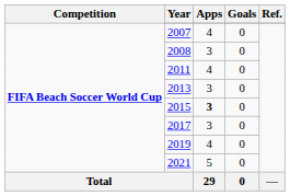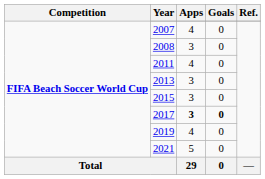2015 | Apps: bold -> normal
2017 | Apps: normal -> bold
2017 | Goals: normal -> bold
